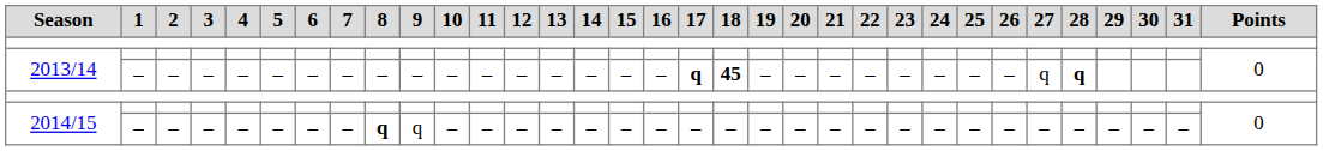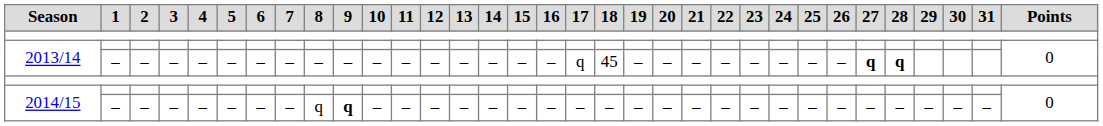2013/14 / – | 17: bold -> normal
2013/14 / – | 18: bold -> normal
2013/14 / – | 27: normal -> bold
2014/15 / – | 8: bold -> normal
2014/15 / – | 9: normal -> bold
